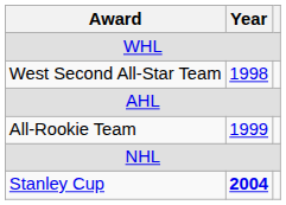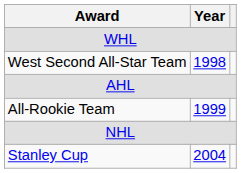Stanley Cup | Year: bold -> normal
